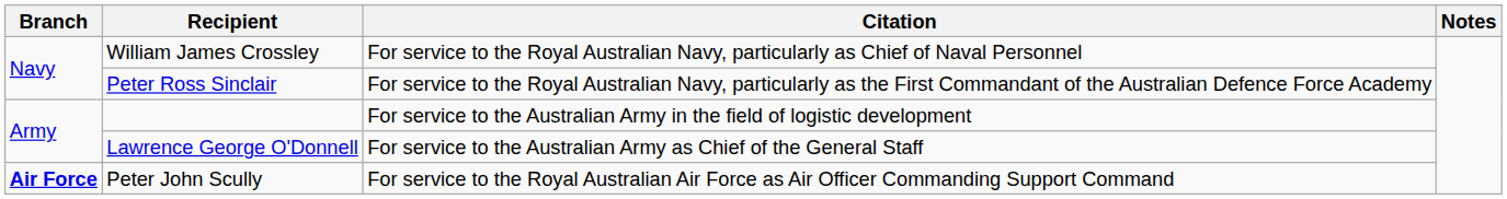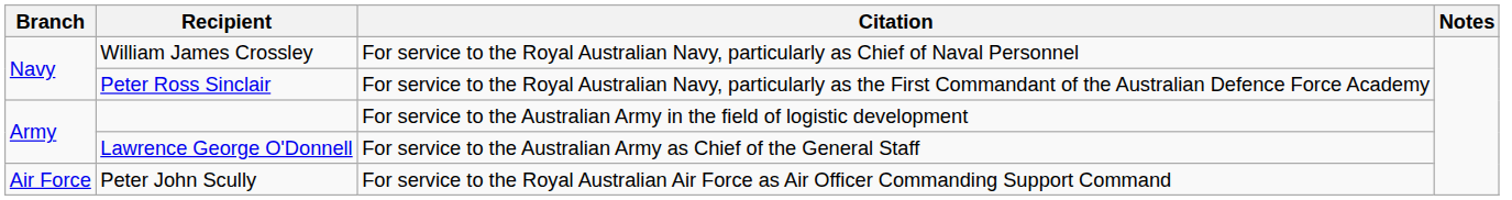Peter John Scully | Branch: bold -> normal
